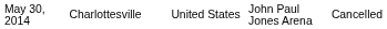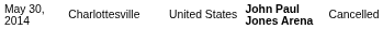May 30, 2014 | column 4: normal -> bold
